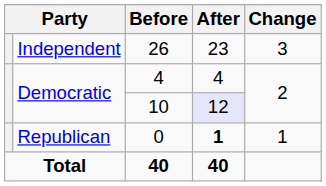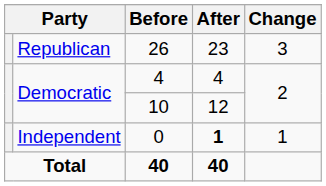26 | column 2: Independent -> Republican
10 | After: lavender background -> no background
0 | column 2: Republican -> Independent
